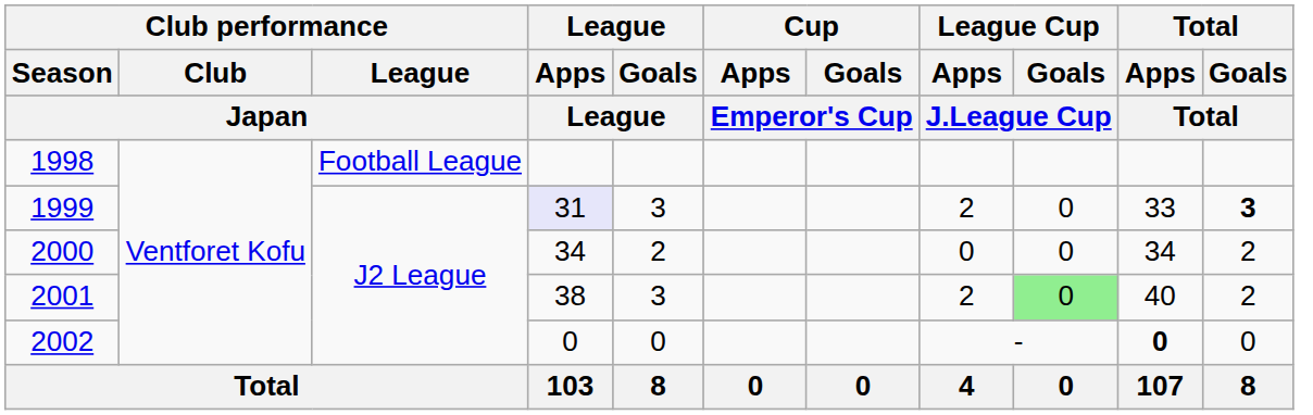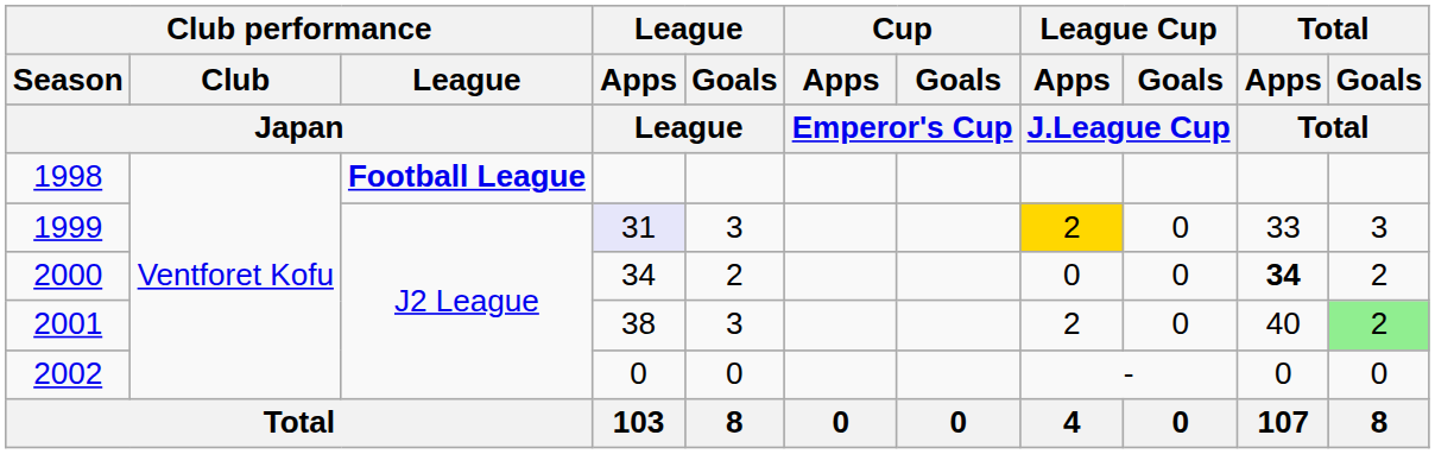1998 | Club performance / League / Japan: normal -> bold
1999 | League Cup / Apps / J.League Cup: no background -> gold background
1999 | Total / Goals / Total: bold -> normal
2000 | Total / Apps / Total: normal -> bold
2001 | League Cup / Goals / J.League Cup: lightgreen background -> no background
2001 | Total / Goals / Total: no background -> lightgreen background
2002 | Total / Apps / Total: bold -> normal
